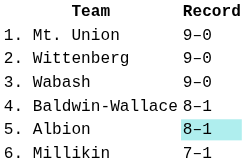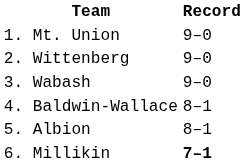5. Albion | Record: paleturquoise background -> no background
6. Millikin | Record: normal -> bold
